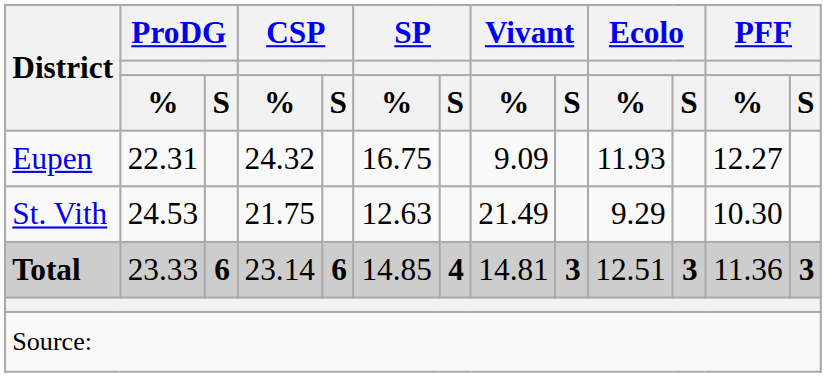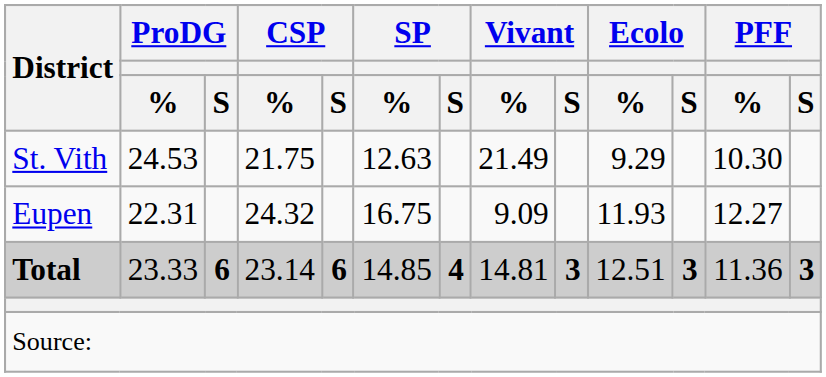rows swapped: Eupen <-> St. Vith
